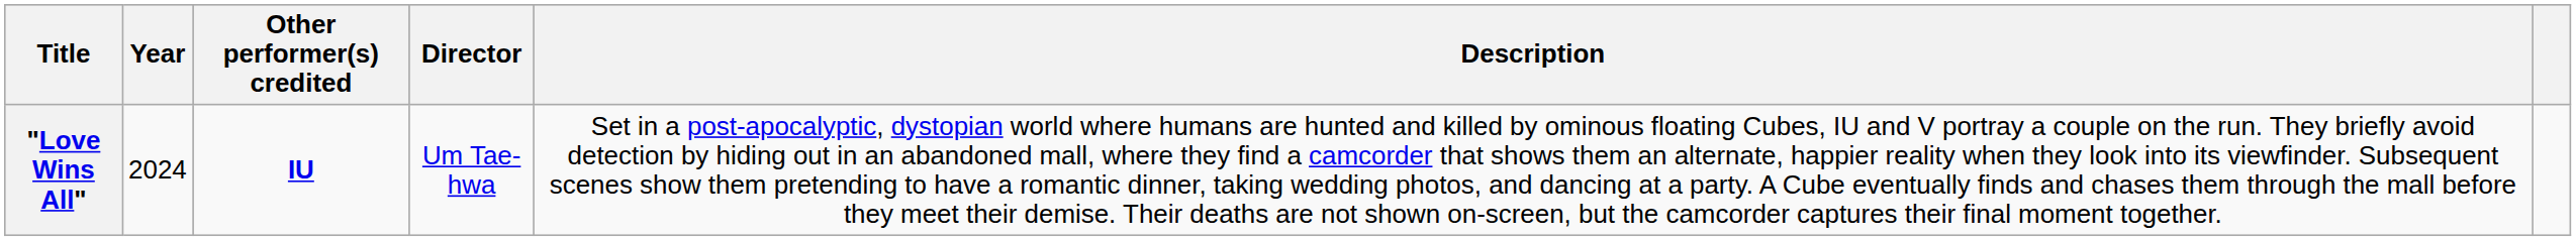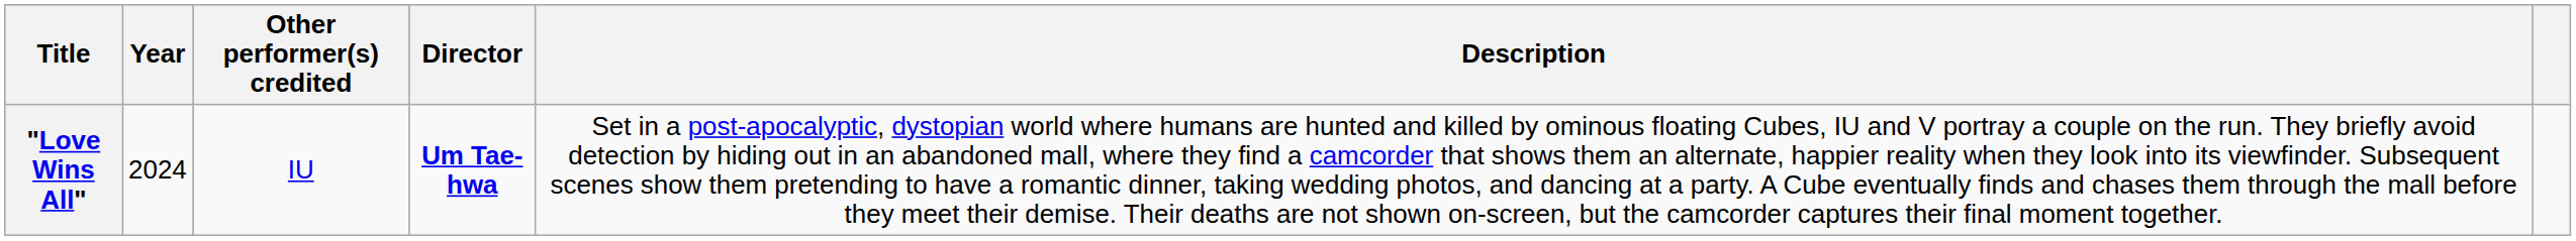row 2 | Other performer(s) credited: bold -> normal
row 2 | Director: normal -> bold
